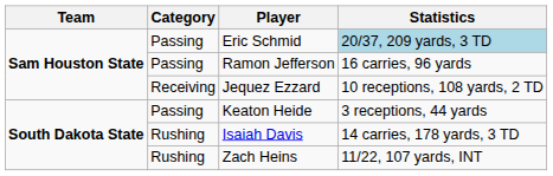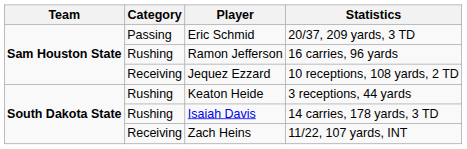Eric Schmid | Statistics: lightblue background -> no background
Ramon Jefferson | Category: Passing -> Rushing
Keaton Heide | Category: Passing -> Rushing
Zach Heins | Category: Rushing -> Receiving
